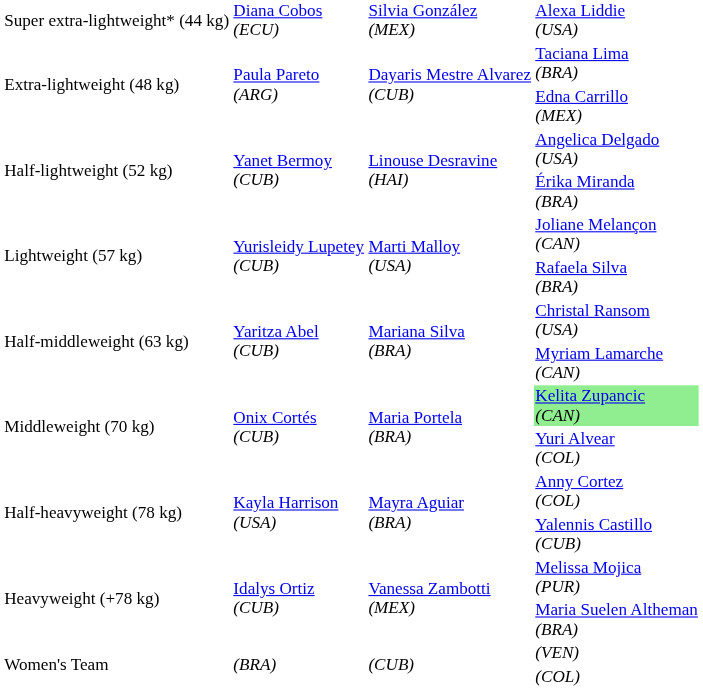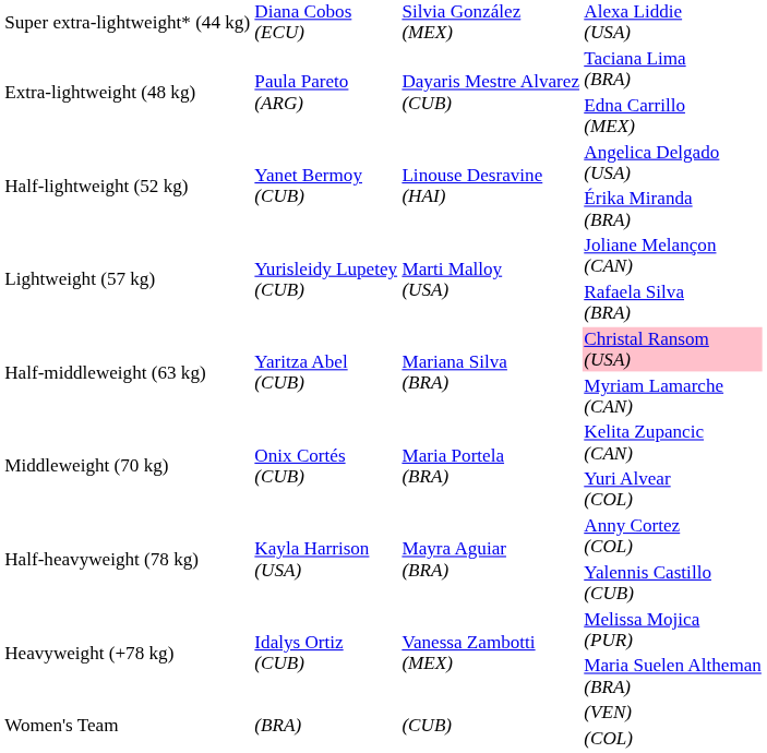Christal Ransom (USA) | column 4: no background -> pink background
Kelita Zupancic (CAN) | column 4: lightgreen background -> no background
